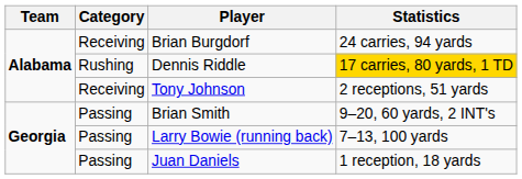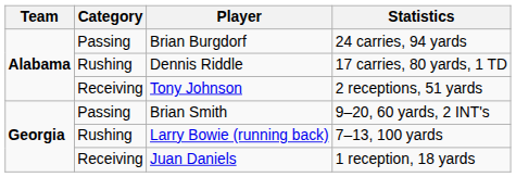Brian Burgdorf | Category: Receiving -> Passing
Dennis Riddle | Statistics: gold background -> no background
Larry Bowie (running back) | Category: Passing -> Rushing
Juan Daniels | Category: Passing -> Receiving
